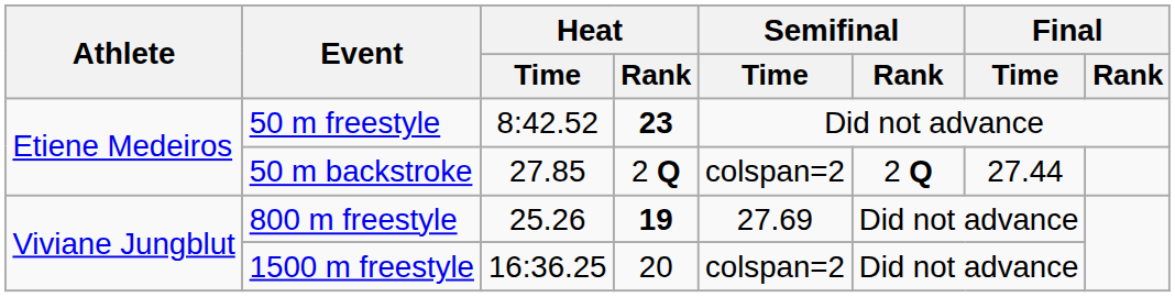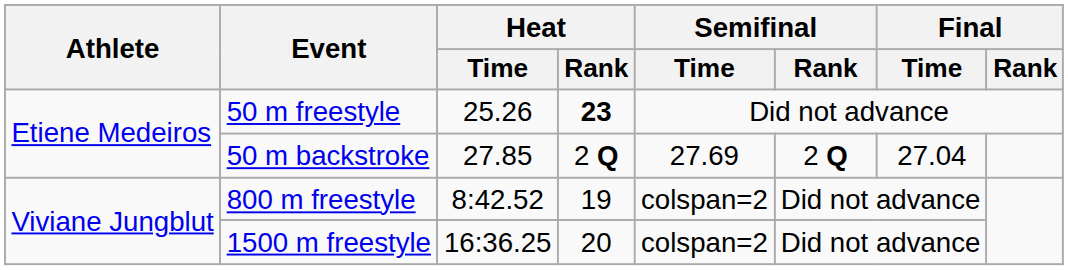50 m freestyle | Heat / Time: 8:42.52 -> 25.26
50 m backstroke | Semifinal / Time: colspan=2 -> 27.69
50 m backstroke | Final / Time: 27.44 -> 27.04
800 m freestyle | Heat / Time: 25.26 -> 8:42.52
800 m freestyle | Heat / Rank: bold -> normal
800 m freestyle | Semifinal / Time: 27.69 -> colspan=2
